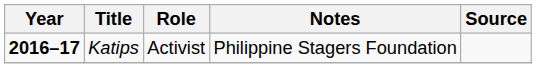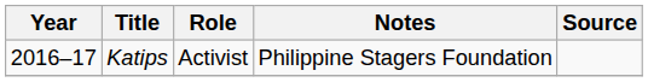Katips | Year: bold -> normal
